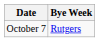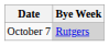October 7 | Bye Week: no background -> lightgrey background
